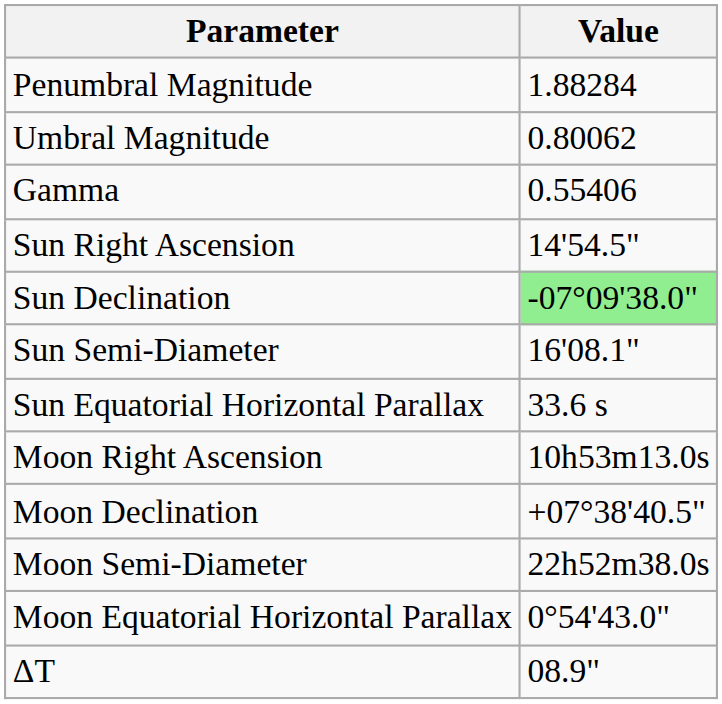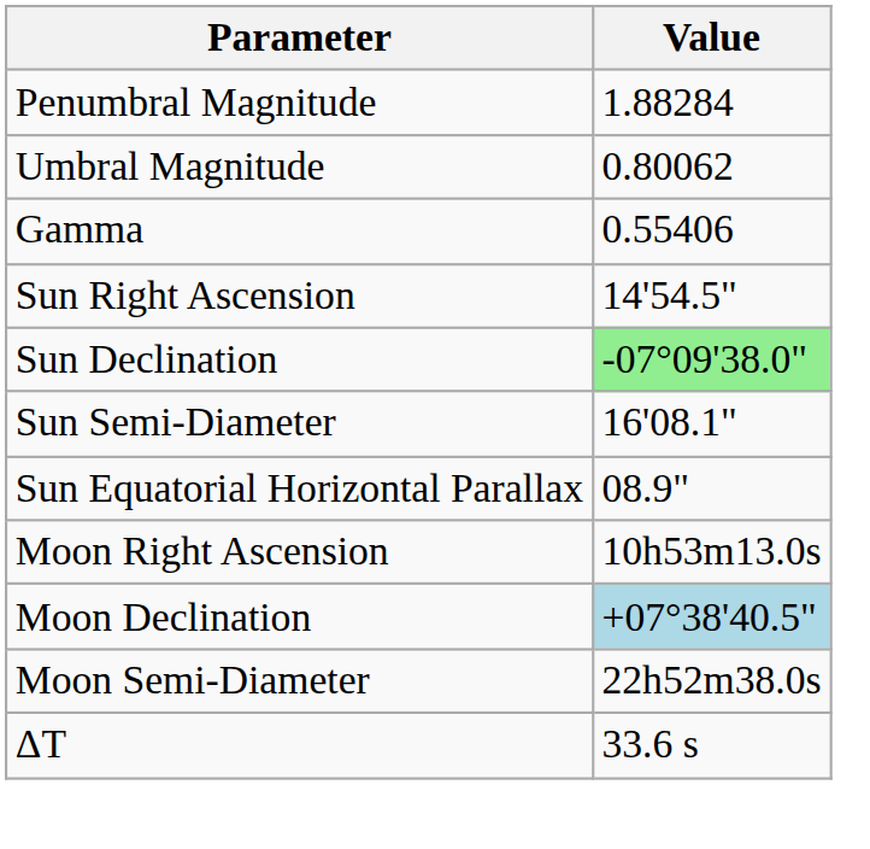Sun Equatorial Horizontal Parallax | Value: 33.6 s -> 08.9"
Moon Declination | Value: no background -> lightblue background
- row: Moon Equatorial Horizontal Parallax | 0°54'43.0"
ΔT | Value: 08.9" -> 33.6 s
